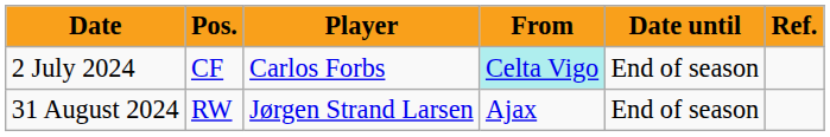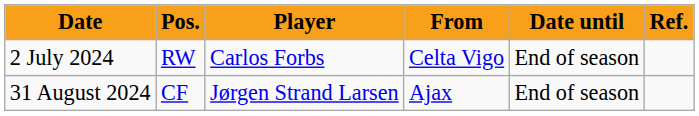2 July 2024 | Pos.: CF -> RW
2 July 2024 | From: paleturquoise background -> no background
31 August 2024 | Pos.: RW -> CF
